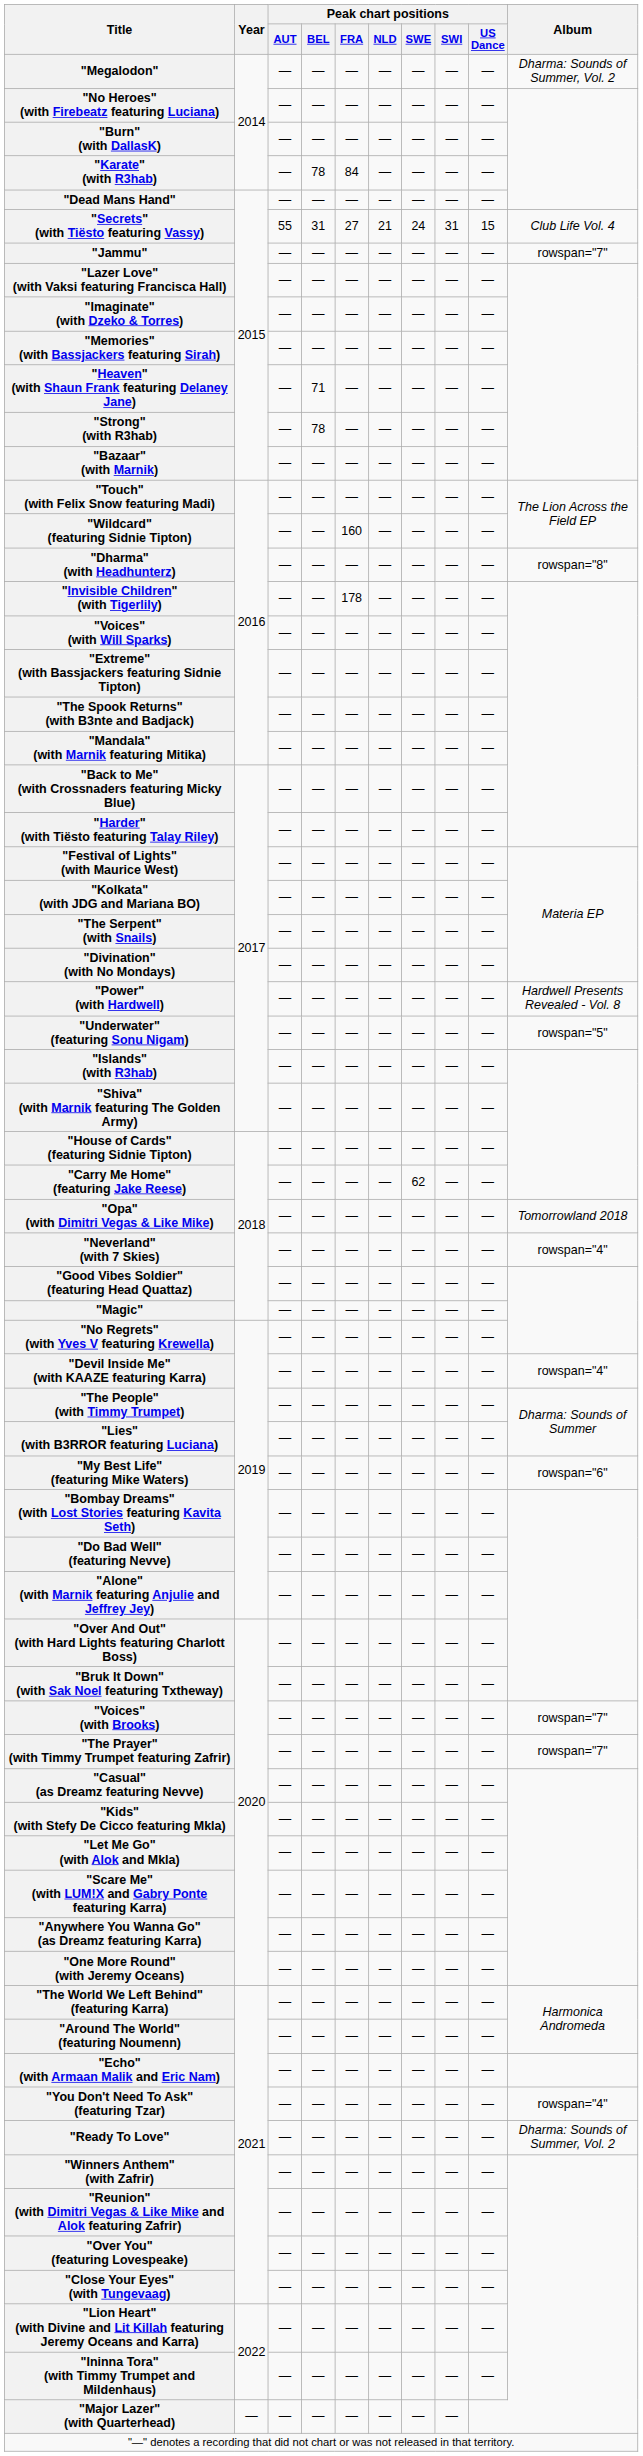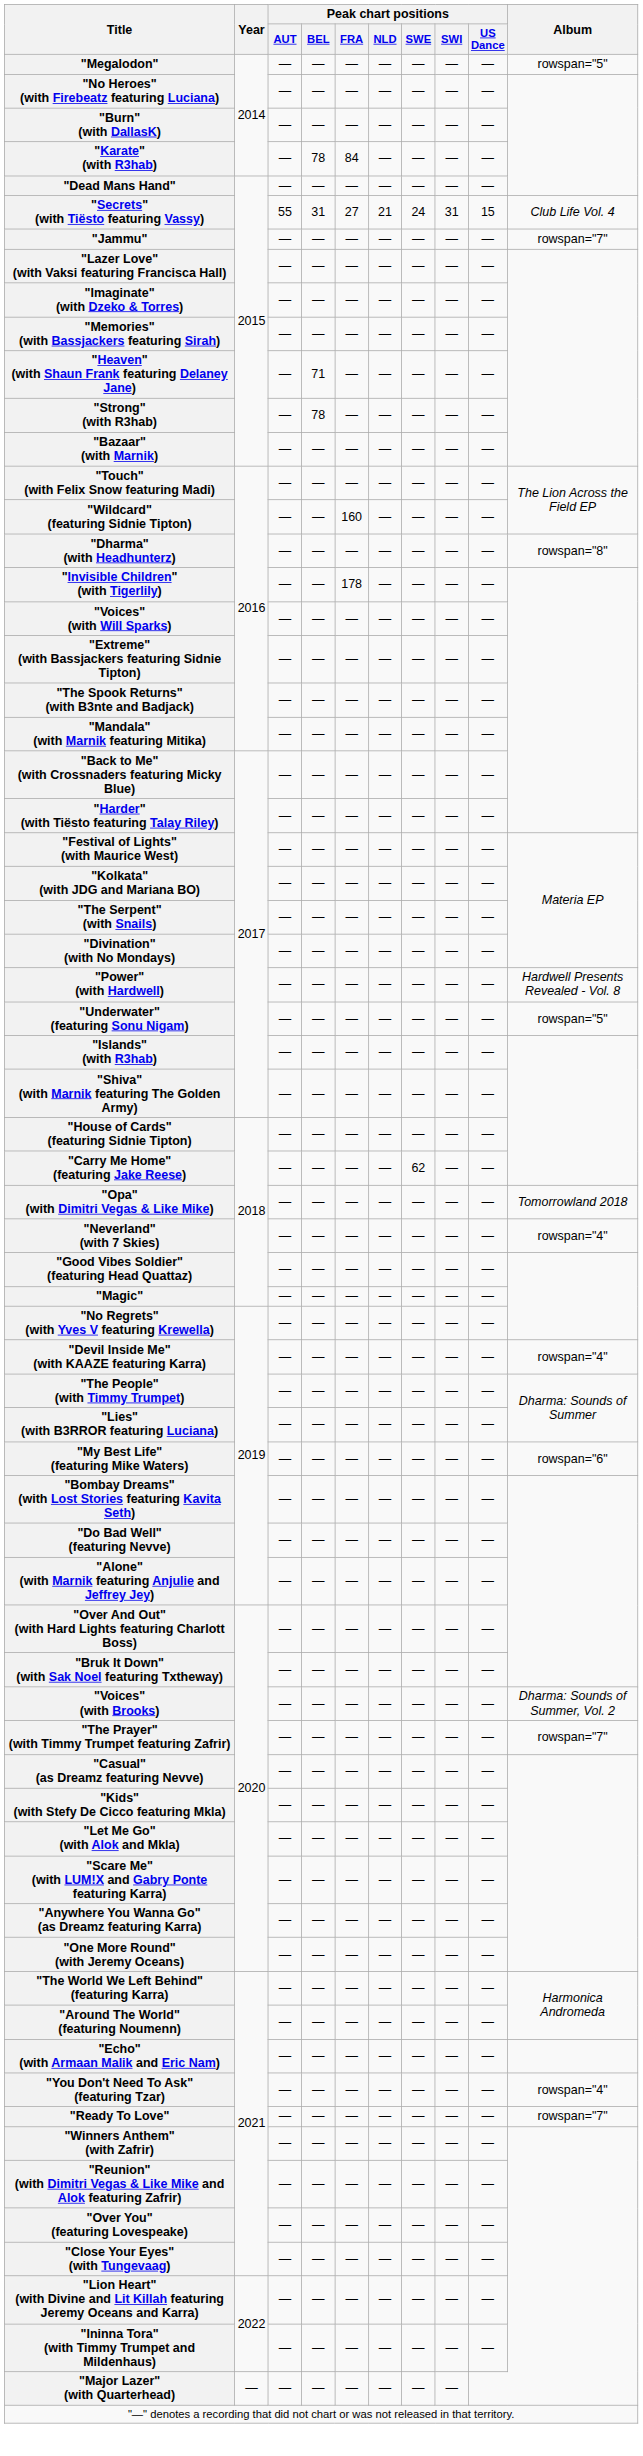"Megalodon" | Album: Dharma: Sounds of Summer, Vol. 2 -> rowspan="5"
"Voices" (with Brooks) | Album: rowspan="7" -> Dharma: Sounds of Summer, Vol. 2
"Ready To Love" | Album: Dharma: Sounds of Summer, Vol. 2 -> rowspan="7"
